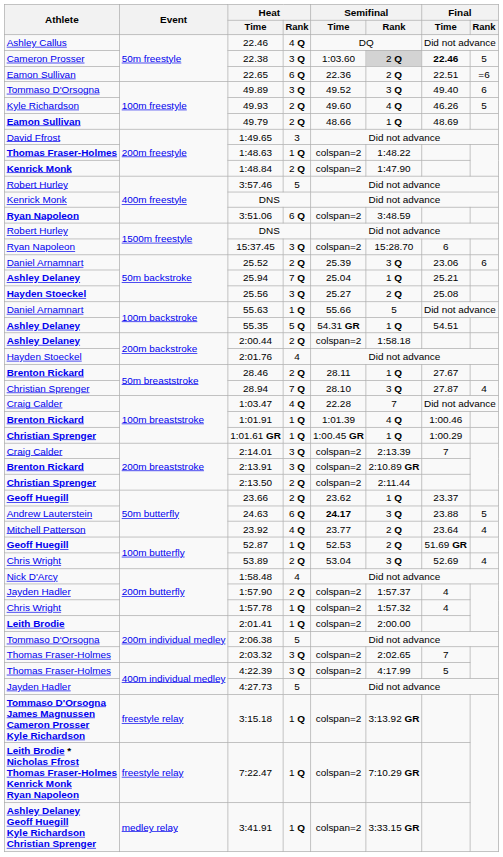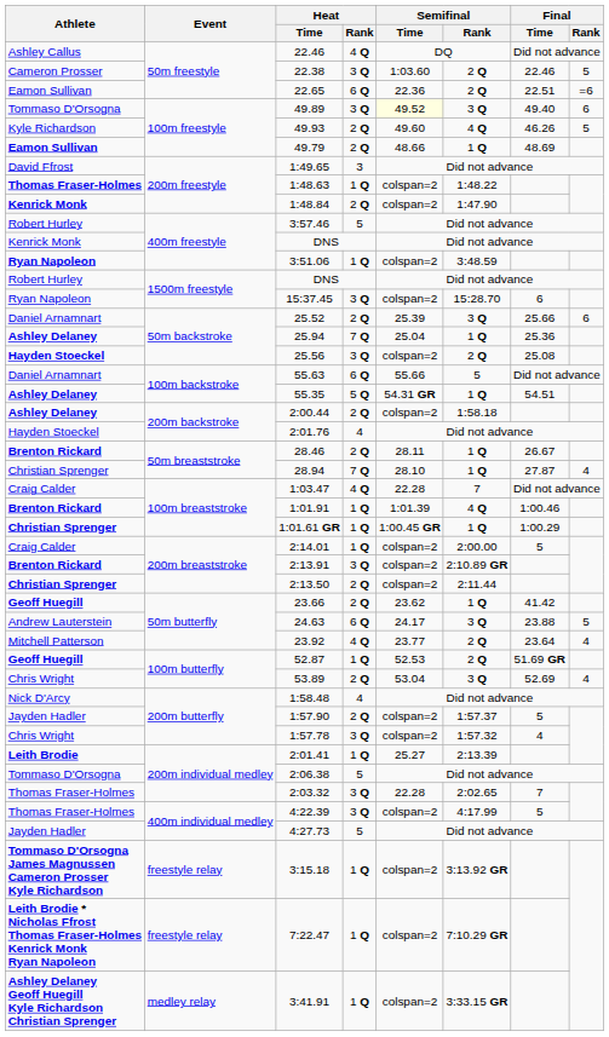22.38 | Semifinal / Rank: lightgrey background -> no background
22.38 | Final / Time: bold -> normal
49.89 | Semifinal / Time: no background -> lightyellow background
3:51.06 | Heat / Rank: 6 Q -> 1 Q
25.52 | Final / Time: 23.06 -> 25.66
25.94 | Final / Time: 25.21 -> 25.36
25.56 | Semifinal / Time: 25.27 -> colspan=2
55.63 | Heat / Rank: 1 Q -> 6 Q
28.46 | Final / Time: 27.67 -> 26.67
28.94 | Semifinal / Rank: 3 Q -> 1 Q
2:14.01 | Heat / Rank: 3 Q -> 1 Q
2:14.01 | Semifinal / Rank: 2:13.39 -> 2:00.00
2:14.01 | Final / Time: 7 -> 5
23.66 | Final / Time: 23.37 -> 41.42
24.63 | Semifinal / Time: bold -> normal
1:57.90 | Final / Time: 4 -> 5
1:57.78 | Heat / Rank: 1 Q -> 3 Q
2:01.41 | Semifinal / Time: colspan=2 -> 25.27
2:01.41 | Semifinal / Rank: 2:00.00 -> 2:13.39
2:03.32 | Semifinal / Time: colspan=2 -> 22.28
